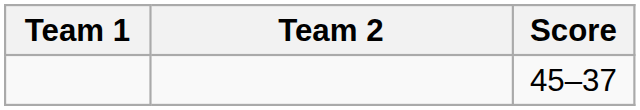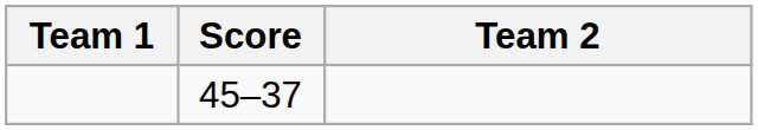columns swapped: Score <-> Team 2
